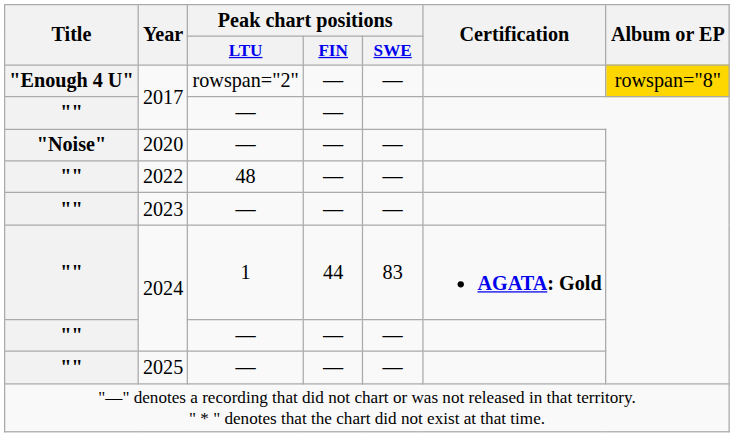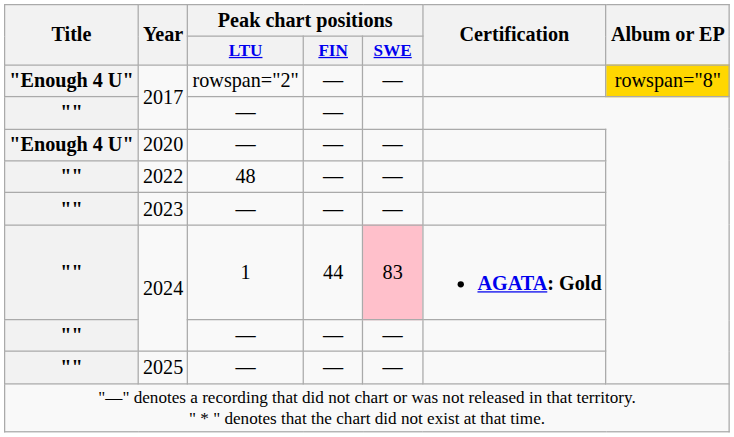2020 | Title: "Noise" -> "Enough 4 U"
2024 / 1 | Peak chart positions / SWE: no background -> pink background
